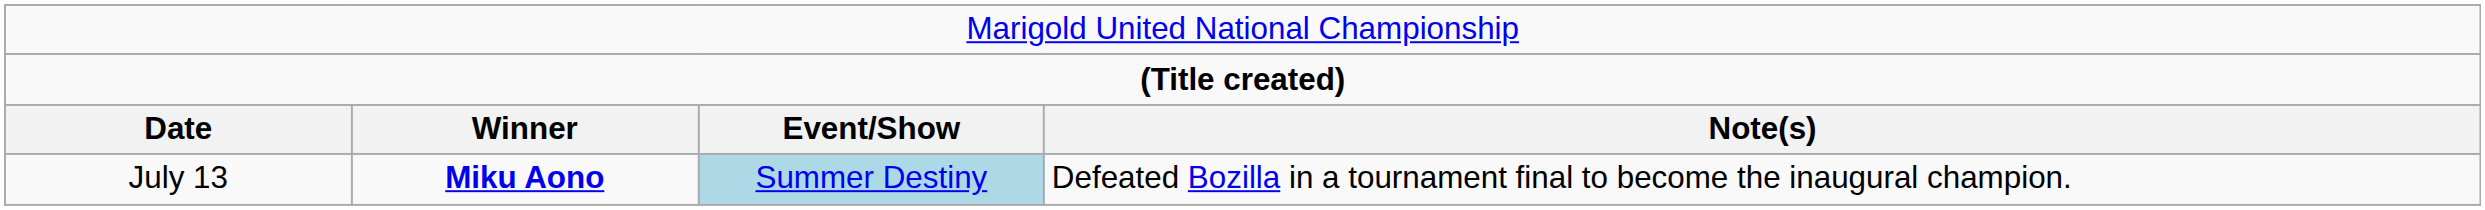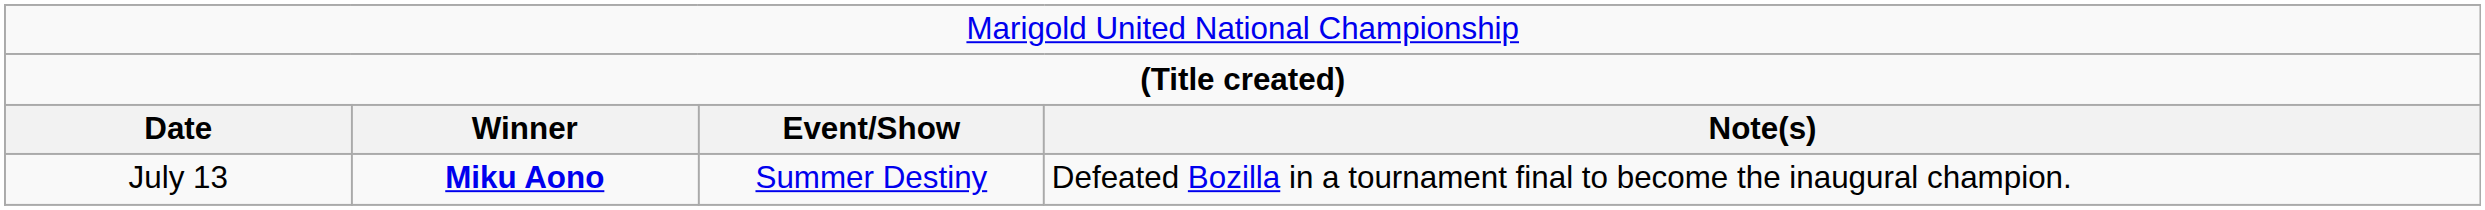July 13 | column 3: lightblue background -> no background
